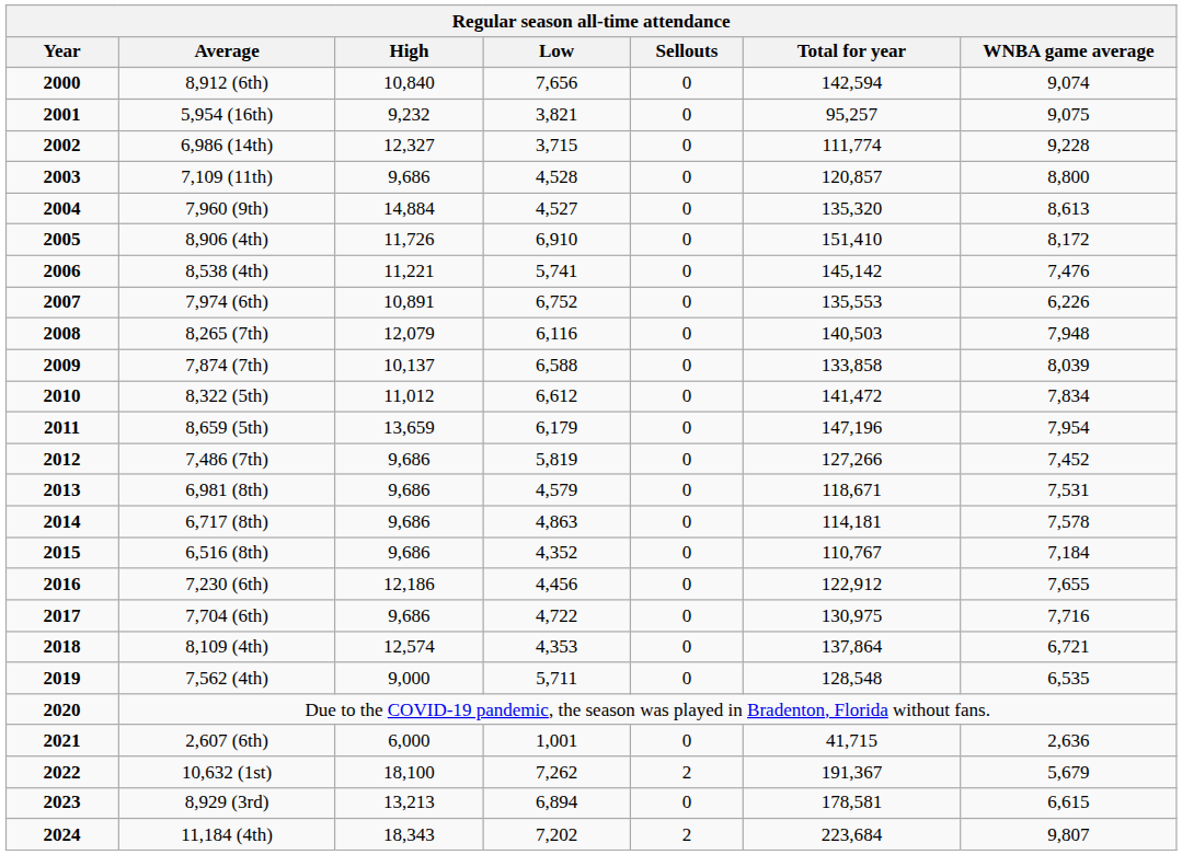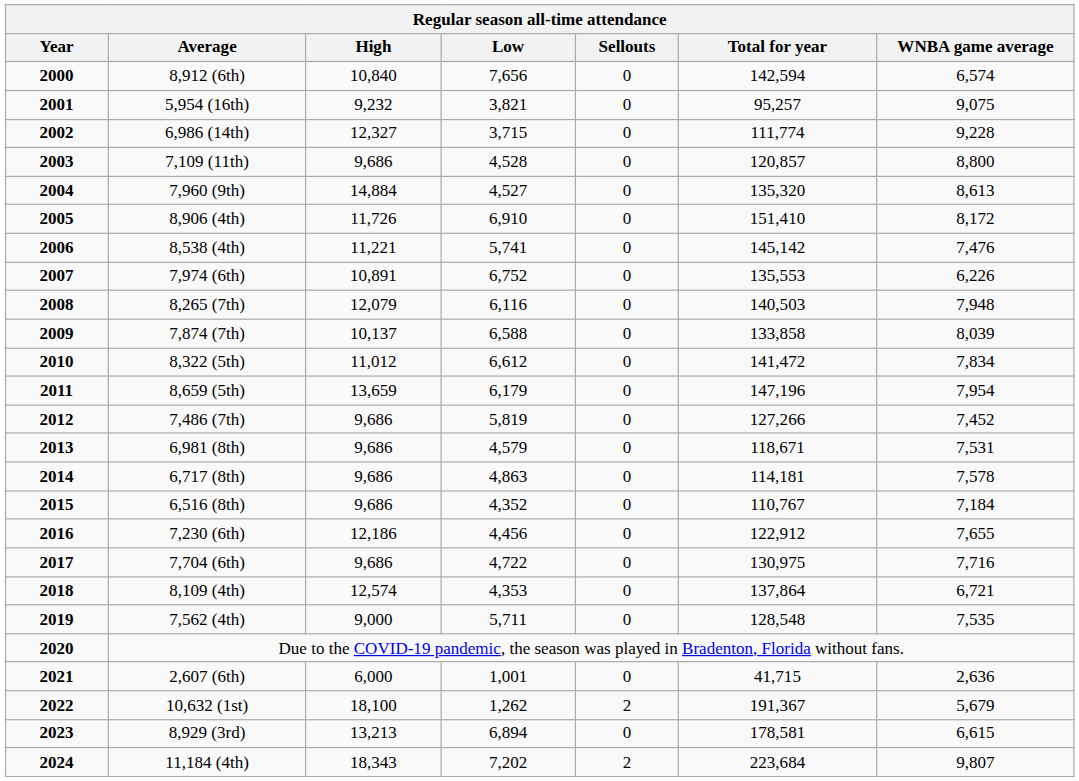8,912 (6th) | WNBA game average: 9,074 -> 6,574
7,562 (4th) | WNBA game average: 6,535 -> 7,535
10,632 (1st) | Low: 7,262 -> 1,262
